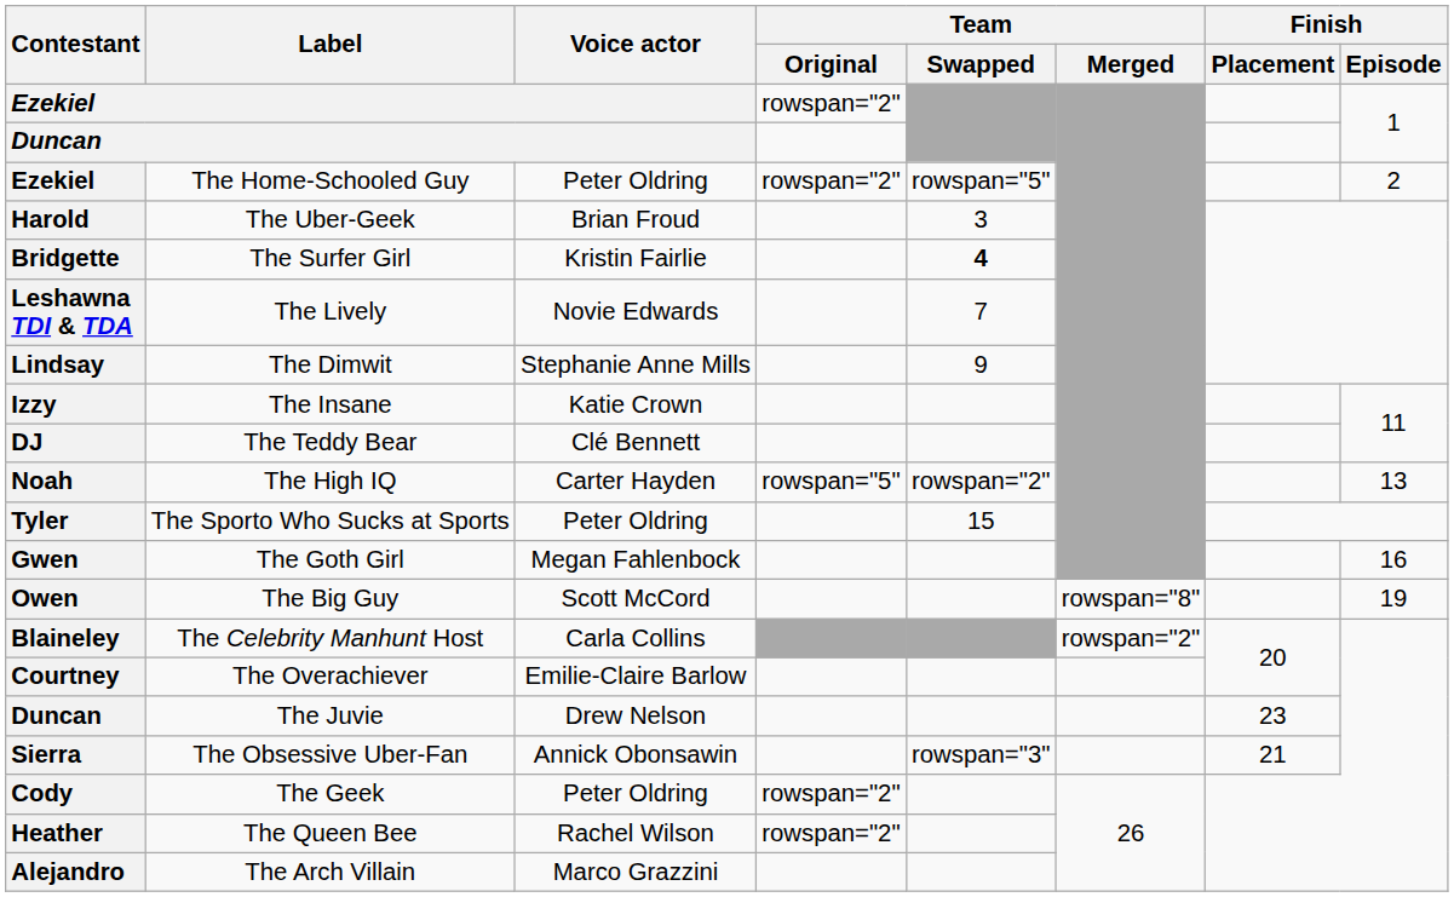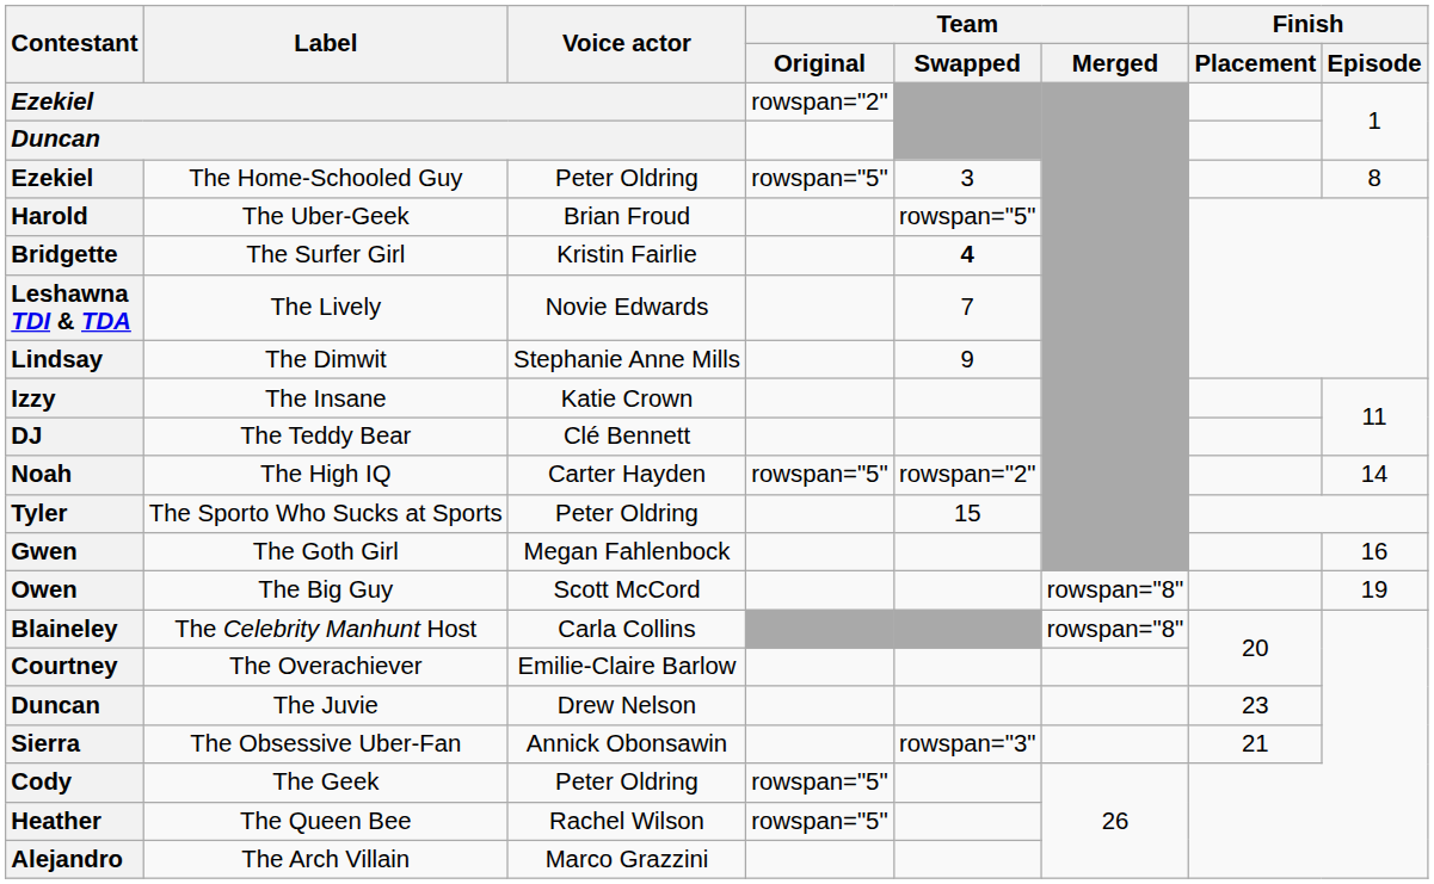Ezekiel / The Home-Schooled Guy | Team / Original: rowspan="2" -> rowspan="5"
Ezekiel / The Home-Schooled Guy | Team / Swapped: rowspan="5" -> 3
Ezekiel / The Home-Schooled Guy | Finish / Episode: 2 -> 8
Harold | Team / Swapped: 3 -> rowspan="5"
Noah | Finish / Episode: 13 -> 14
Blaineley | Team / Merged: rowspan="2" -> rowspan="8"
Cody | Team / Original: rowspan="2" -> rowspan="5"
Heather | Team / Original: rowspan="2" -> rowspan="5"
